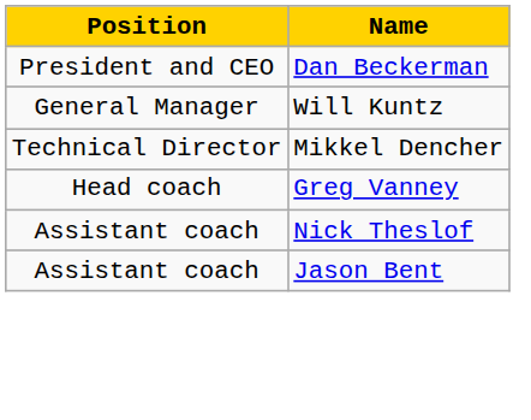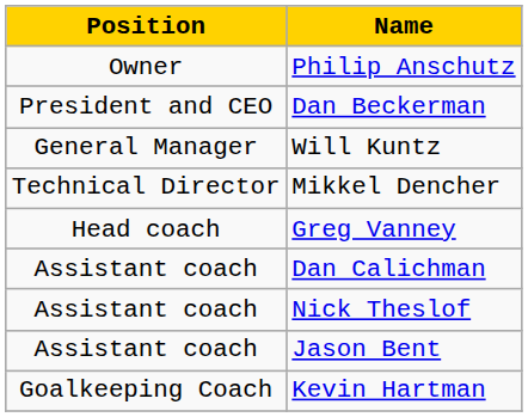+ row: Owner | Philip Anschutz
+ row: Assistant coach | Dan Calichman
+ row: Goalkeeping Coach | Kevin Hartman
